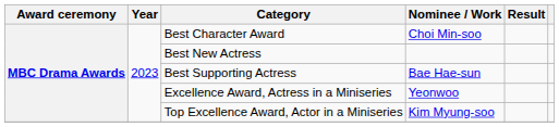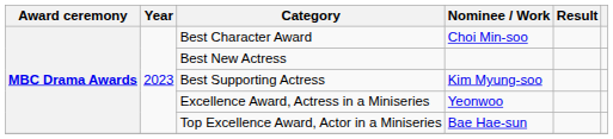Best Supporting Actress | Nominee / Work: Bae Hae-sun -> Kim Myung-soo
Top Excellence Award, Actor in a Miniseries | Nominee / Work: Kim Myung-soo -> Bae Hae-sun
